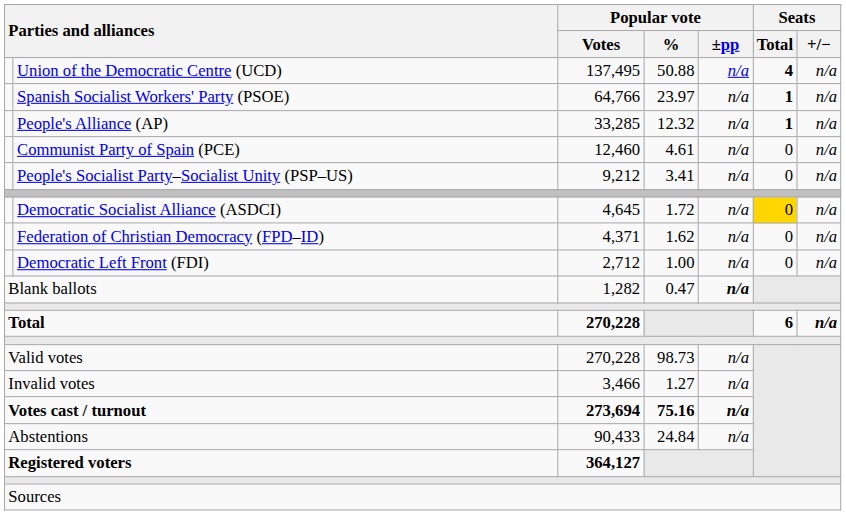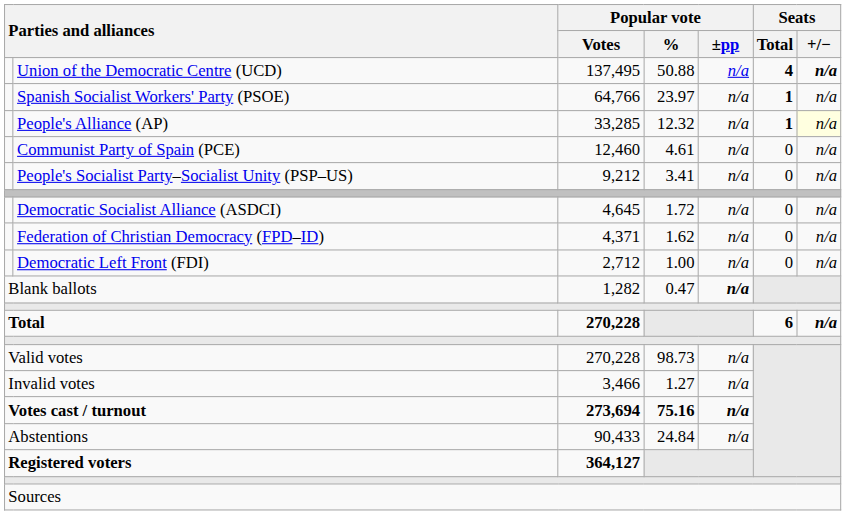Union of the Democratic Centre (UCD) | Seats / +/−: normal -> bold
People's Alliance (AP) | Seats / +/−: no background -> lightyellow background
Democratic Socialist Alliance (ASDCI) | Seats / Total: gold background -> no background
